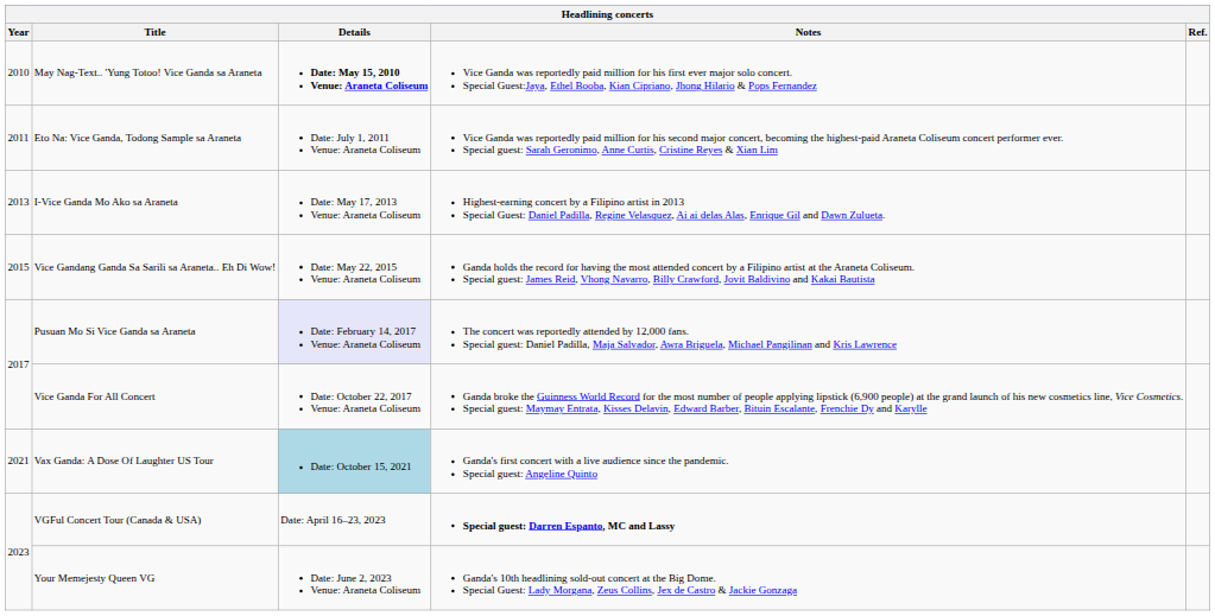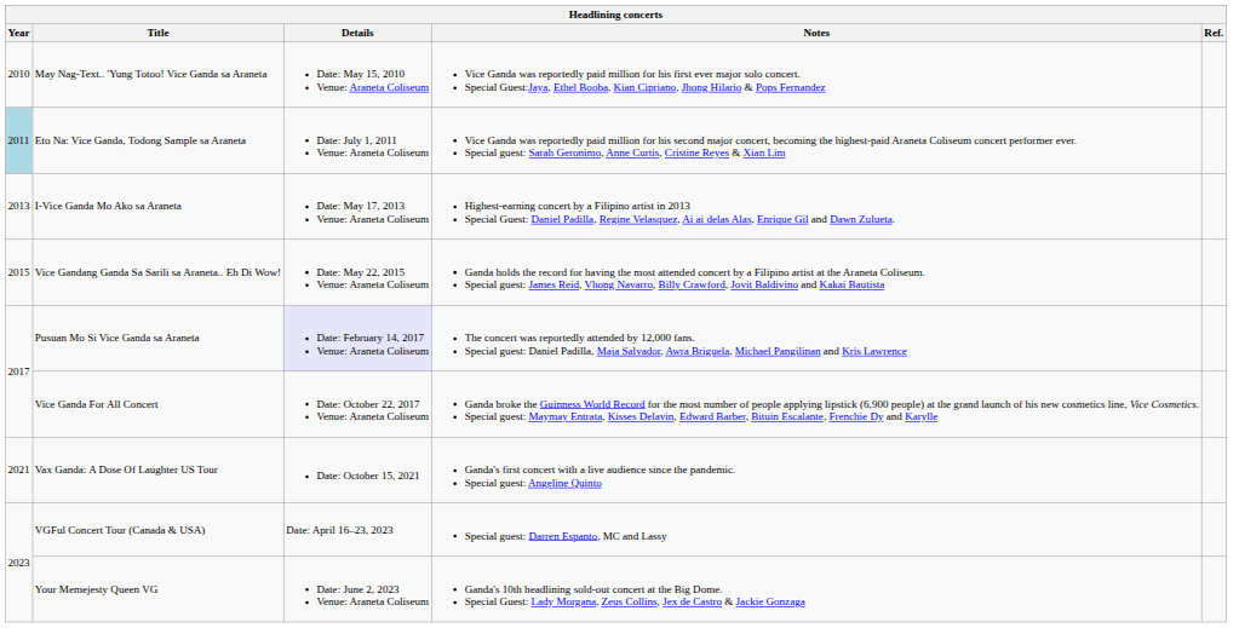May Nag-Text.. 'Yung Totoo! Vice Ganda sa Araneta | Details: bold -> normal
Eto Na: Vice Ganda, Todong Sample sa Araneta | Year: no background -> lightblue background
Vax Ganda: A Dose Of Laughter US Tour | Details: lightblue background -> no background
VGFul Concert Tour (Canada & USA) | Notes: bold -> normal
